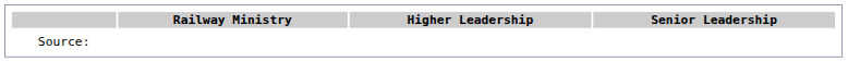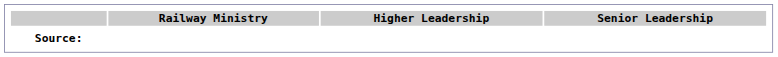Source: | column 1: normal -> bold
